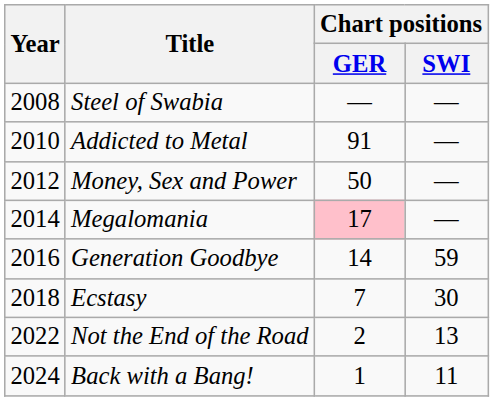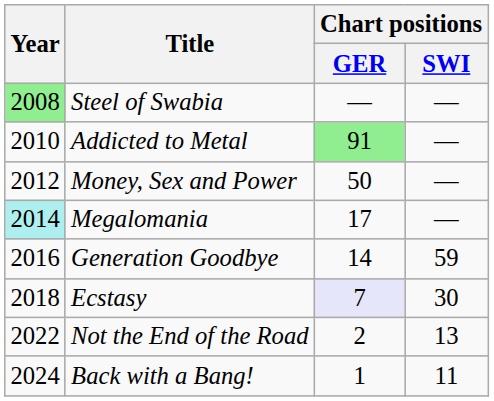Steel of Swabia | Year: no background -> lightgreen background
Addicted to Metal | Chart positions / GER: no background -> lightgreen background
Megalomania | Year: no background -> paleturquoise background
Megalomania | Chart positions / GER: pink background -> no background
Ecstasy | Chart positions / GER: no background -> lavender background
